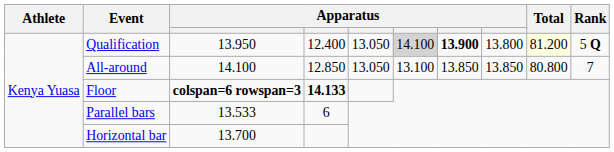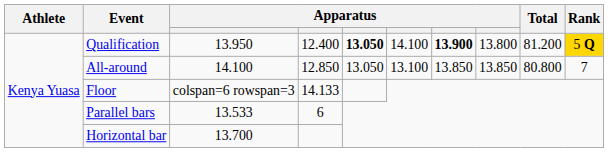Qualification | column 5: normal -> bold
Qualification | column 6: lightgrey background -> no background
Qualification | Total: lightyellow background -> no background
Qualification | Rank: no background -> gold background
Floor | column 3: bold -> normal
Floor | column 4: bold -> normal
